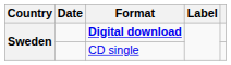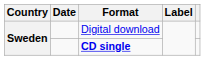Digital download | Format: bold -> normal
CD single | Format: normal -> bold
